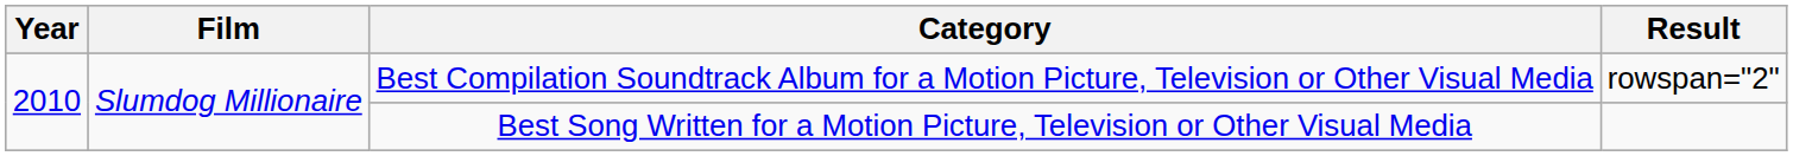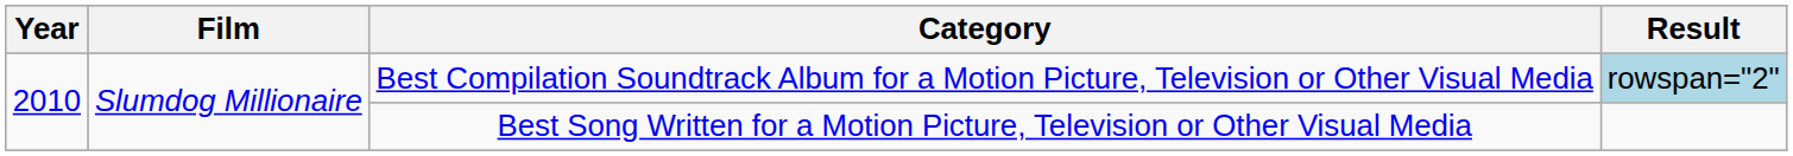row 2 | Result: no background -> lightblue background
